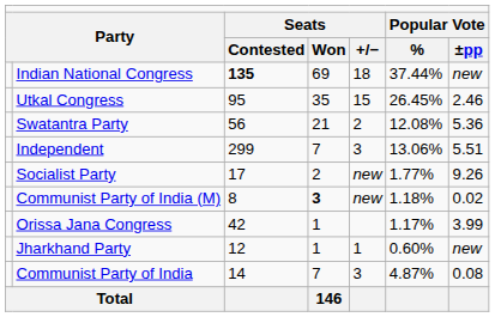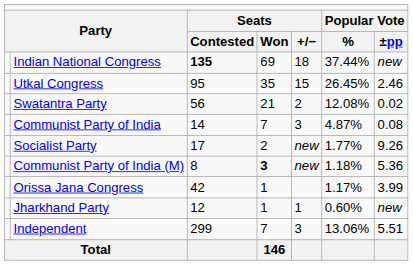Swatantra Party | column 7: 5.36 -> 0.02
rows swapped: Communist Party of India <-> Independent
Communist Party of India (M) | column 7: 0.02 -> 5.36
